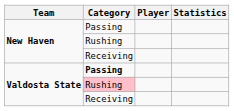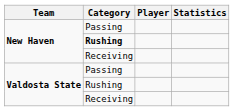New Haven / Rushing | Category: normal -> bold
Valdosta State / Passing | Category: bold -> normal
Valdosta State / Rushing | Category: pink background -> no background
